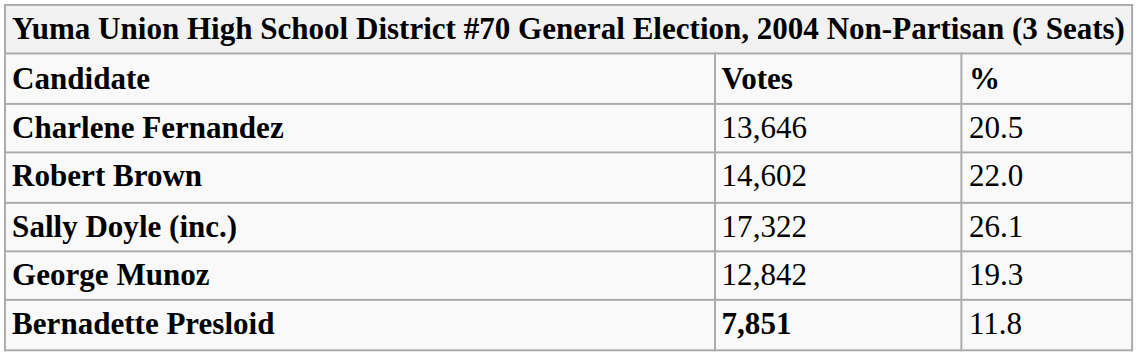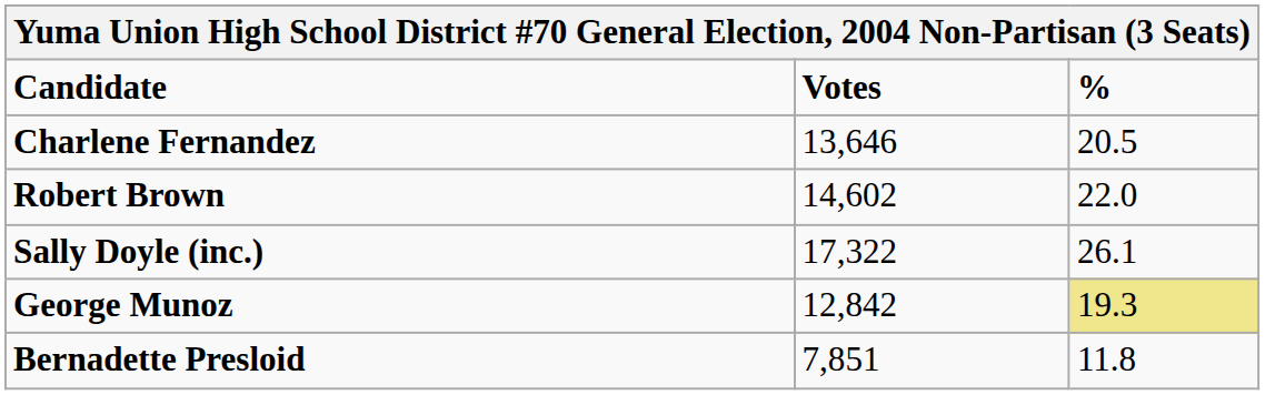George Munoz | %: no background -> khaki background
Bernadette Presloid | Votes: bold -> normal
